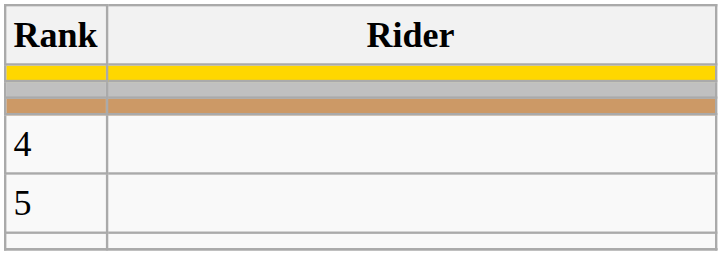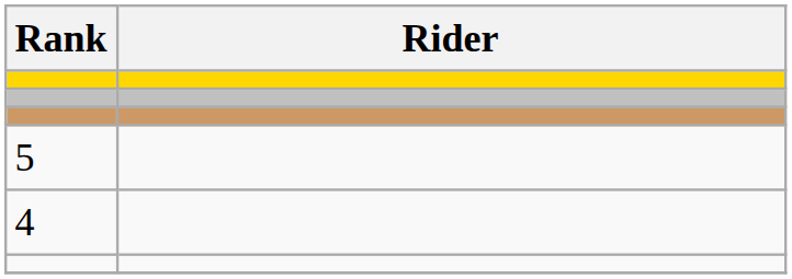row 5 | Rank: 4 -> 5
row 6 | Rank: 5 -> 4
